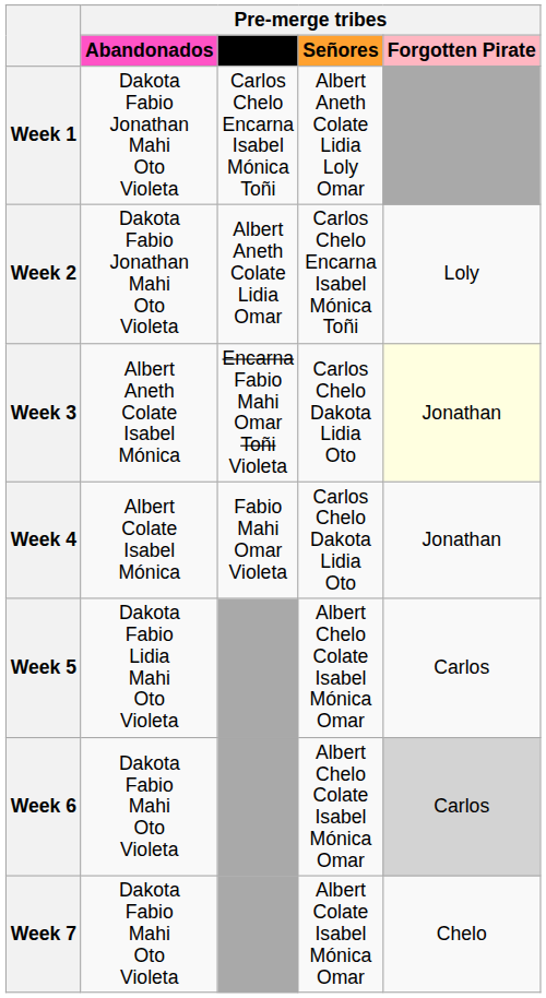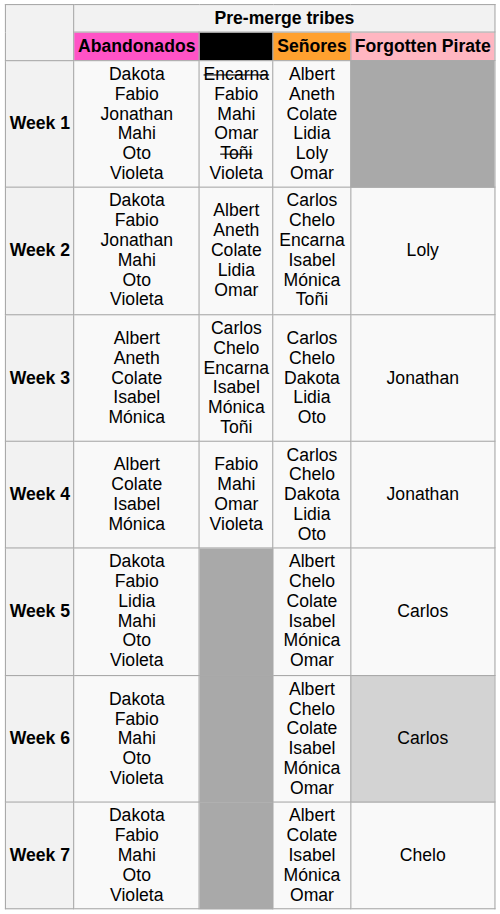Week 1 | column 3: Carlos Chelo Encarna Isabel Mónica Toñi -> Encarna Fabio Mahi Omar Toñi Violeta
Week 3 | column 3: Encarna Fabio Mahi Omar Toñi Violeta -> Carlos Chelo Encarna Isabel Mónica Toñi
Week 3 | column 5: lightyellow background -> no background
